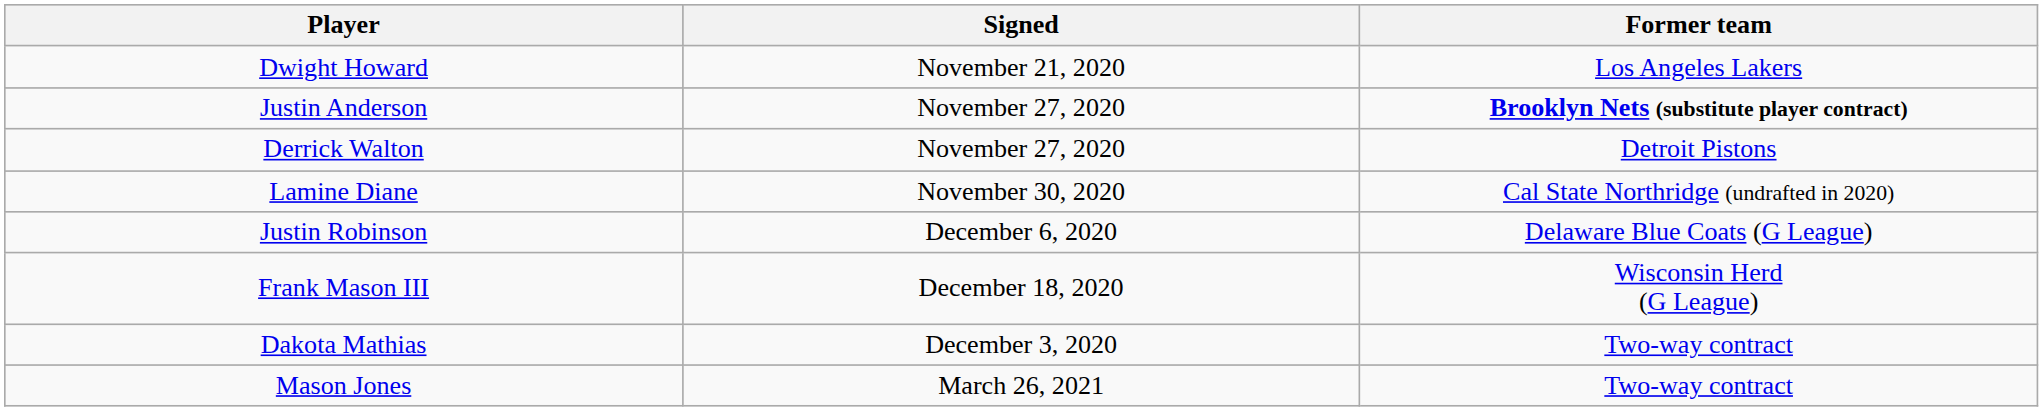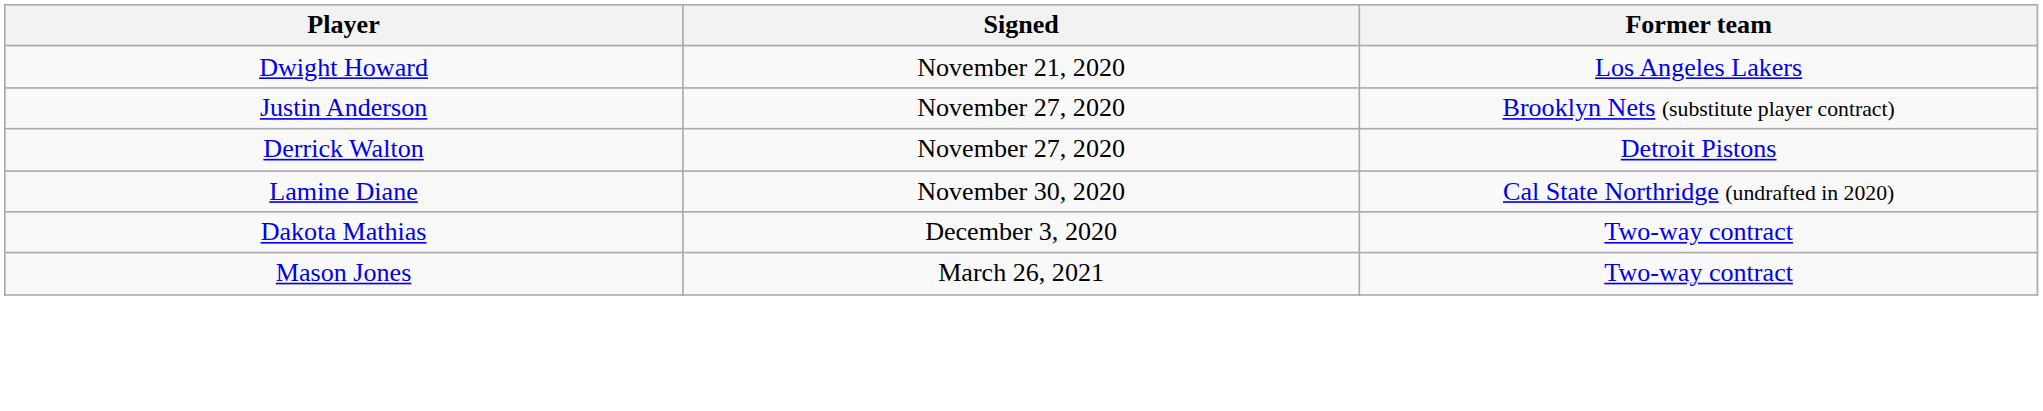Justin Anderson | Former team: bold -> normal
- row: Justin Robinson | December 6, 2020 | Delaware Blue Coats (G League)
- row: Frank Mason III | December 18, 2020 | Wisconsin Herd (G League)
